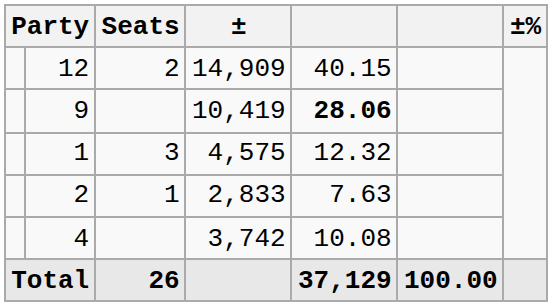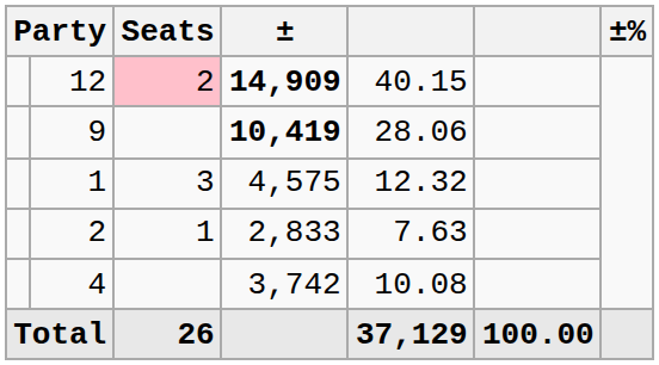12 | Seats: no background -> pink background
12 | ±: normal -> bold
9 | ±: normal -> bold
9 | column 5: bold -> normal
